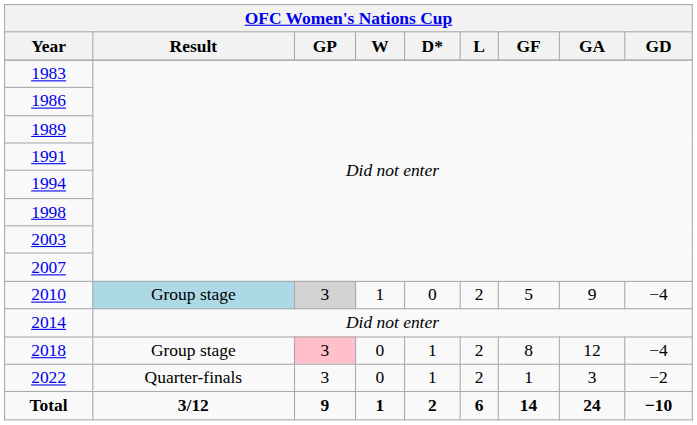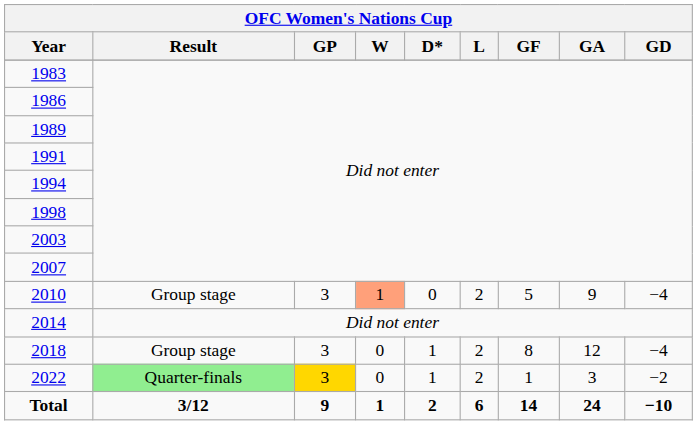2010 | Result: lightblue background -> no background
2010 | GP: lightgrey background -> no background
2010 | W: no background -> lightsalmon background
2018 | GP: pink background -> no background
2022 | Result: no background -> lightgreen background
2022 | GP: no background -> gold background
